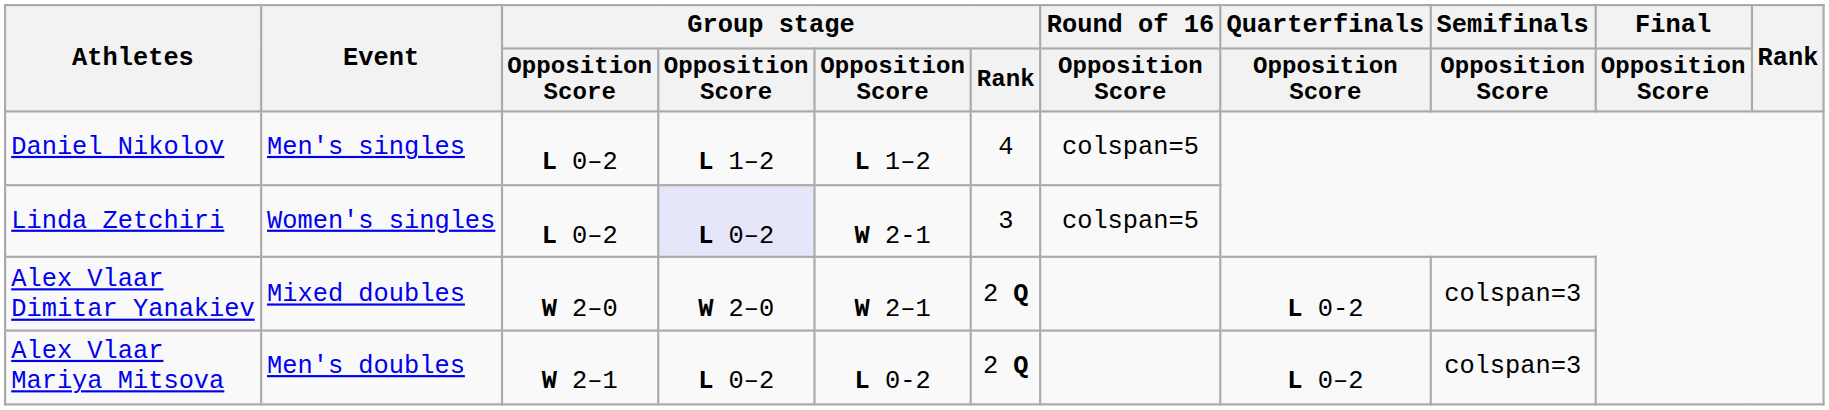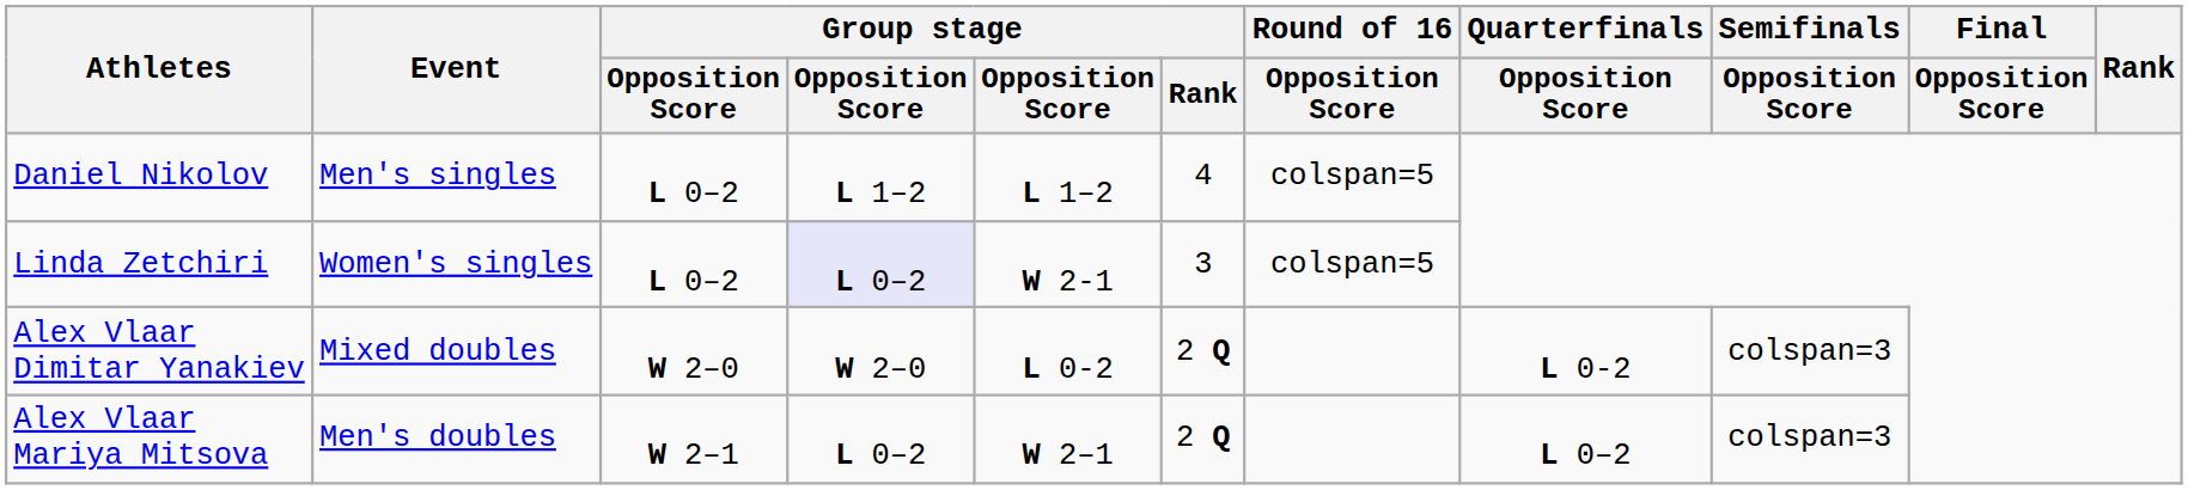Alex Vlaar Dimitar Yanakiev | column 5: W 2–1 -> L 0-2
Alex Vlaar Mariya Mitsova | column 5: L 0-2 -> W 2–1
